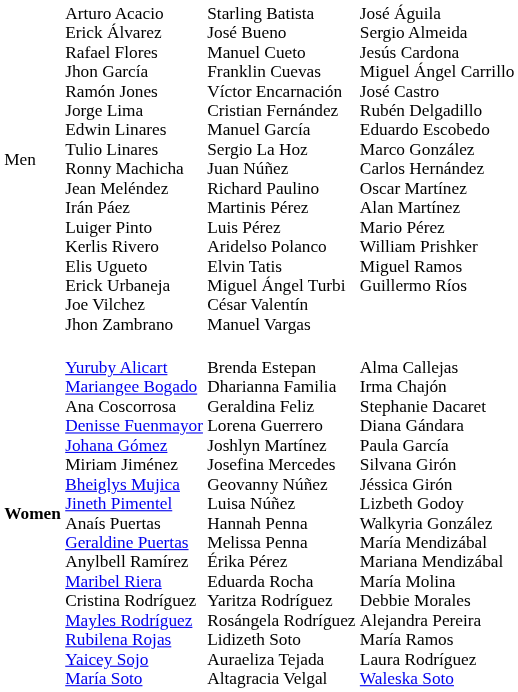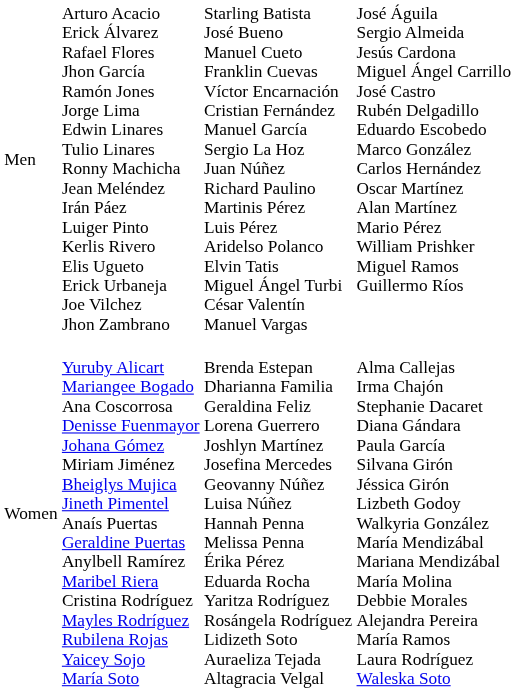Women | column 1: bold -> normal
